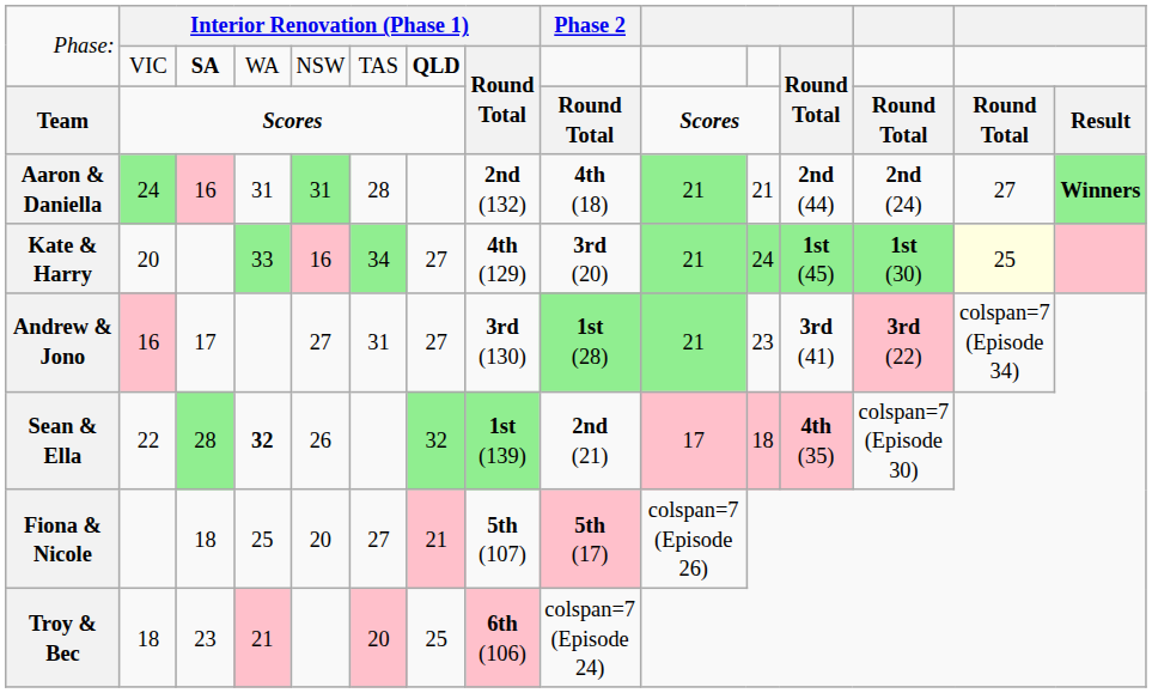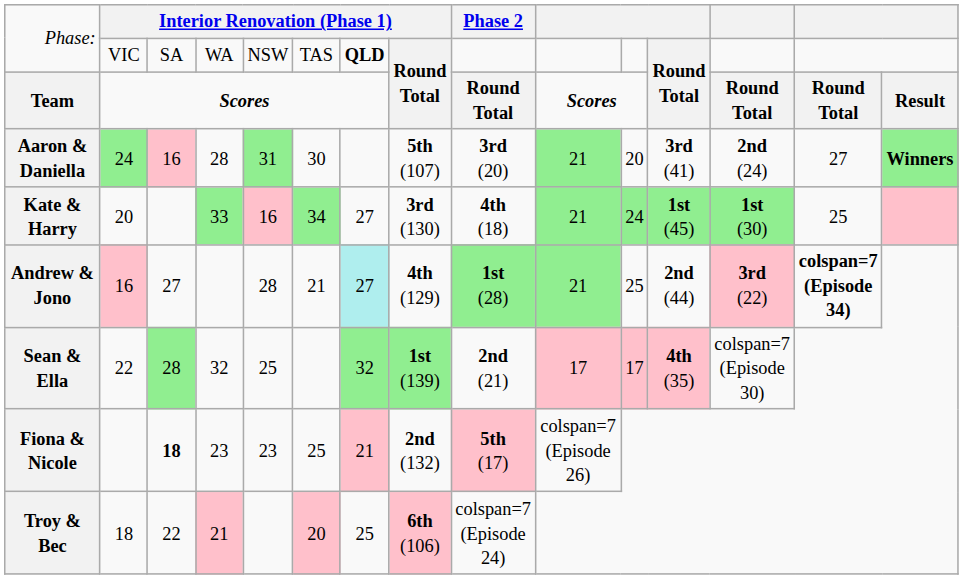Phase: / VIC | column 3: bold -> normal
Aaron & Daniella | column 4: 31 -> 28
Aaron & Daniella | column 6: 28 -> 30
Aaron & Daniella | column 8: 2nd (132) -> 5th (107)
Aaron & Daniella | column 9: 4th (18) -> 3rd (20)
Aaron & Daniella | column 11: 21 -> 20
Aaron & Daniella | column 12: 2nd (44) -> 3rd (41)
Kate & Harry | column 8: 4th (129) -> 3rd (130)
Kate & Harry | column 9: 3rd (20) -> 4th (18)
Kate & Harry | column 14: lightyellow background -> no background
Andrew & Jono | column 3: 17 -> 27
Andrew & Jono | column 5: 27 -> 28
Andrew & Jono | column 6: 31 -> 21
Andrew & Jono | column 7: no background -> paleturquoise background
Andrew & Jono | column 8: 3rd (130) -> 4th (129)
Andrew & Jono | column 11: 23 -> 25
Andrew & Jono | column 12: 3rd (41) -> 2nd (44)
Andrew & Jono | column 14: normal -> bold
Sean & Ella | column 4: bold -> normal
Sean & Ella | column 5: 26 -> 25
Sean & Ella | column 11: 18 -> 17
Fiona & Nicole | column 3: normal -> bold
Fiona & Nicole | column 4: 25 -> 23
Fiona & Nicole | column 5: 20 -> 23
Fiona & Nicole | column 6: 27 -> 25
Fiona & Nicole | column 8: 5th (107) -> 2nd (132)
Troy & Bec | column 3: 23 -> 22
